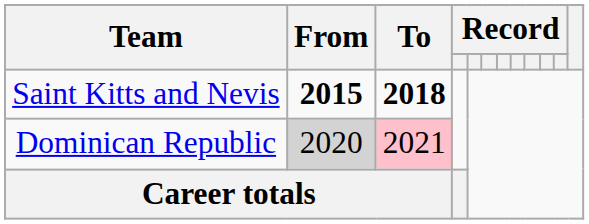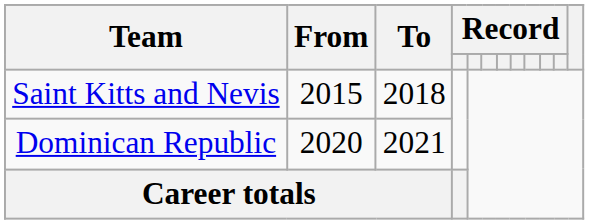Saint Kitts and Nevis | From: bold -> normal
Saint Kitts and Nevis | To: bold -> normal
Dominican Republic | From: lightgrey background -> no background
Dominican Republic | To: pink background -> no background
